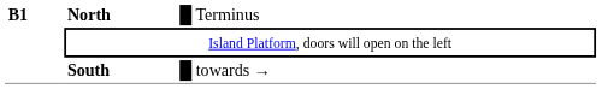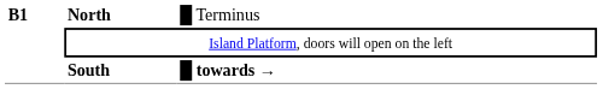South | column 3: normal -> bold
